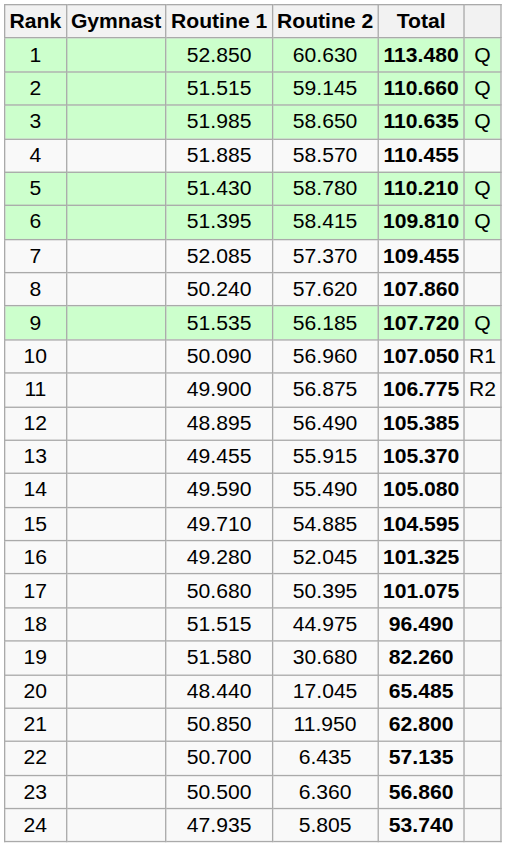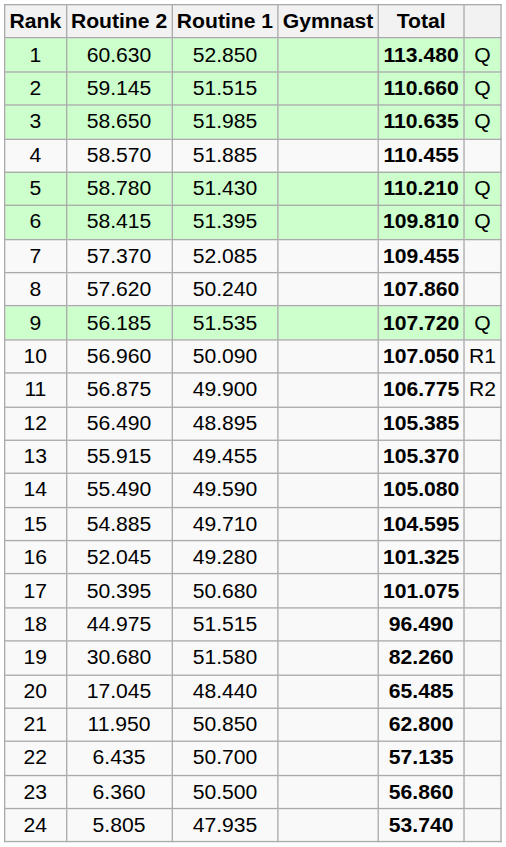columns swapped: Gymnast <-> Routine 2
